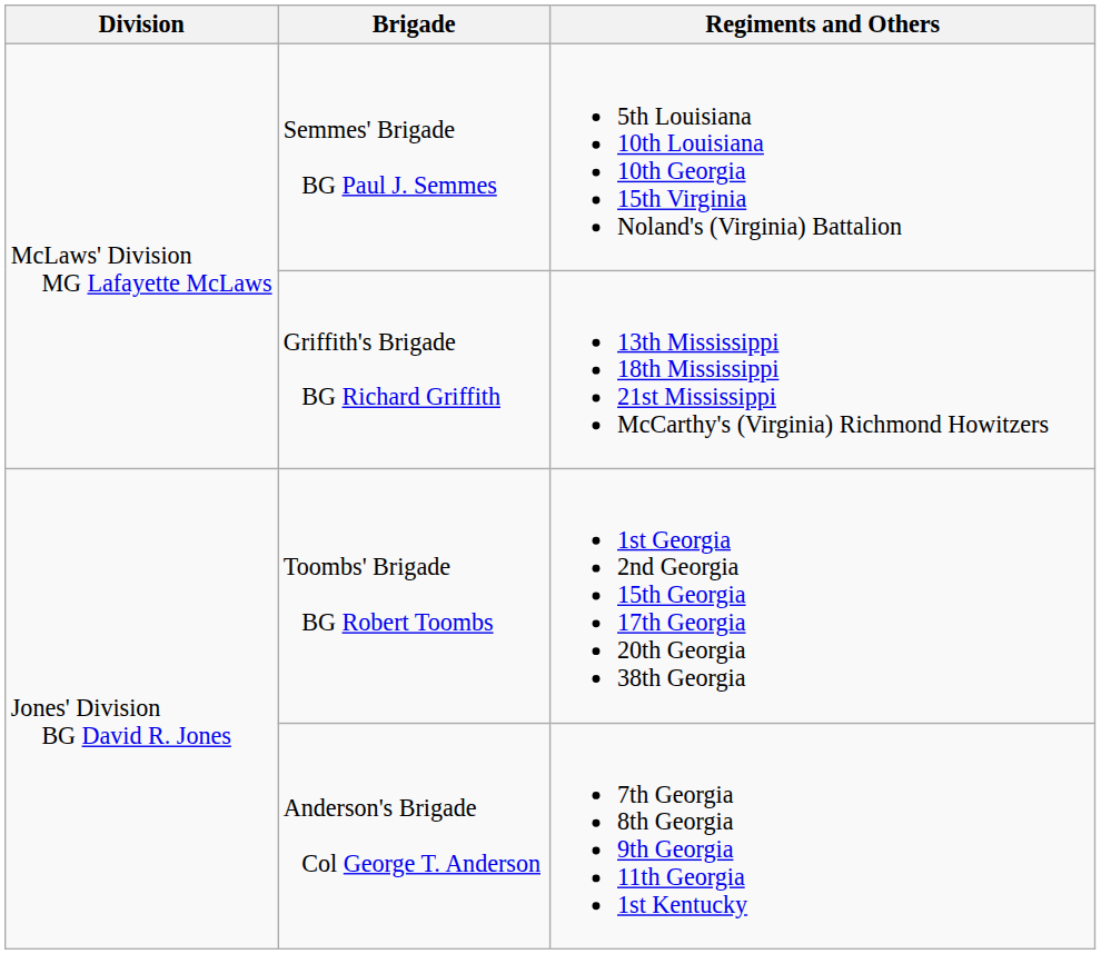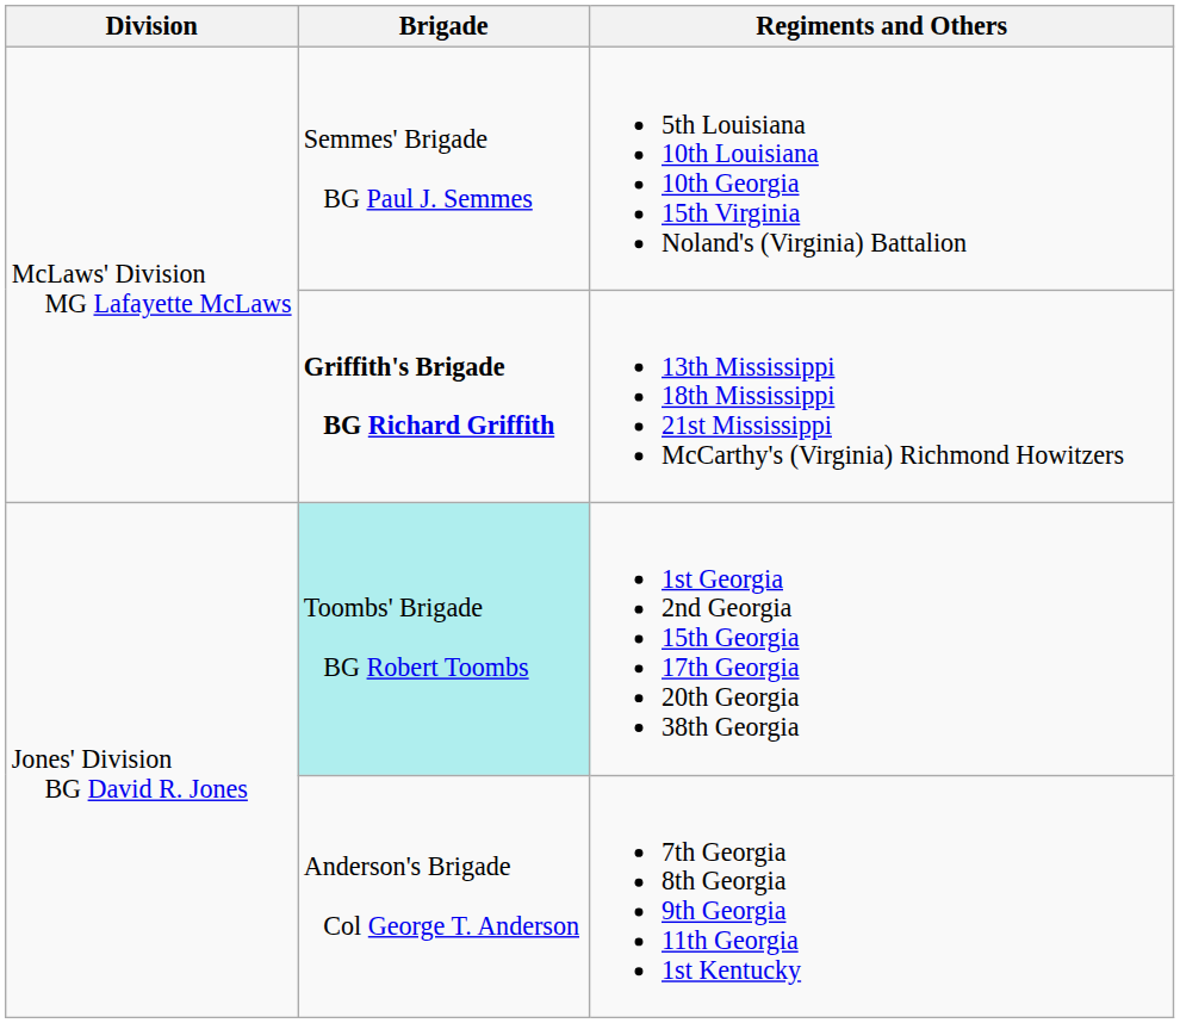Griffith's Brigade BG Richard Griffith | Brigade: normal -> bold
Toombs' Brigade BG Robert Toombs | Brigade: no background -> paleturquoise background
